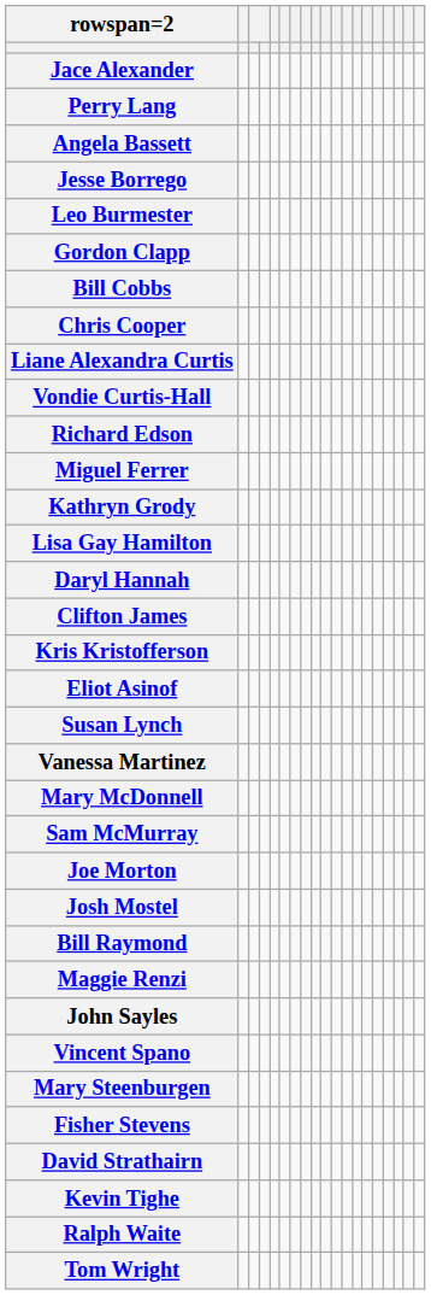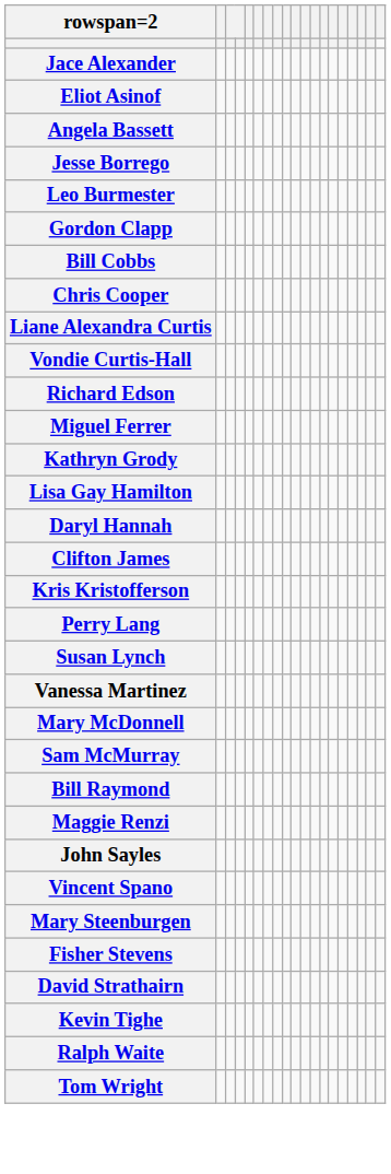rows swapped: Eliot Asinof <-> Perry Lang
- row: Joe Morton
- row: Josh Mostel
